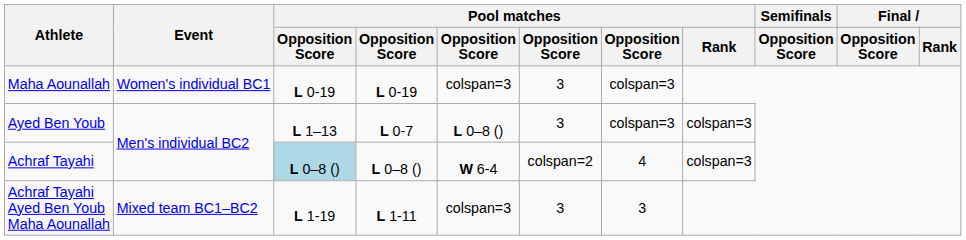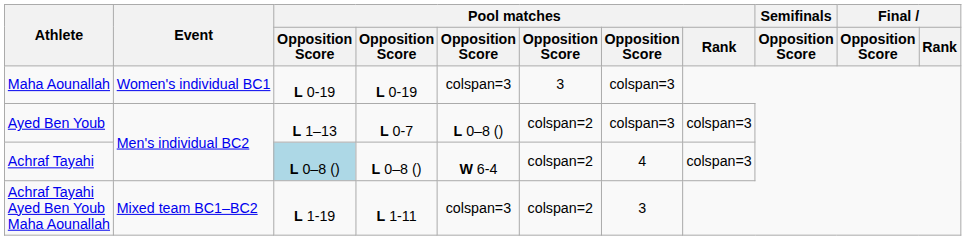Ayed Ben Youb | column 6: 3 -> colspan=2
Achraf Tayahi Ayed Ben Youb Maha Aounallah | column 6: 3 -> colspan=2
